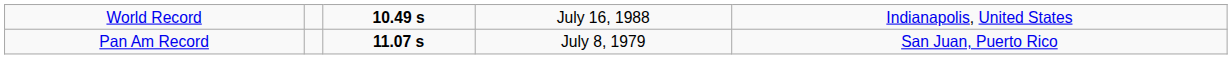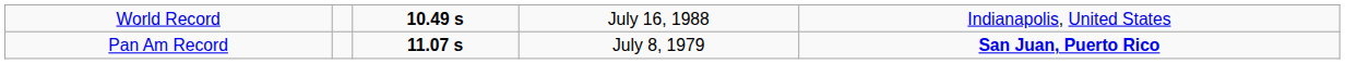Pan Am Record | column 5: normal -> bold
